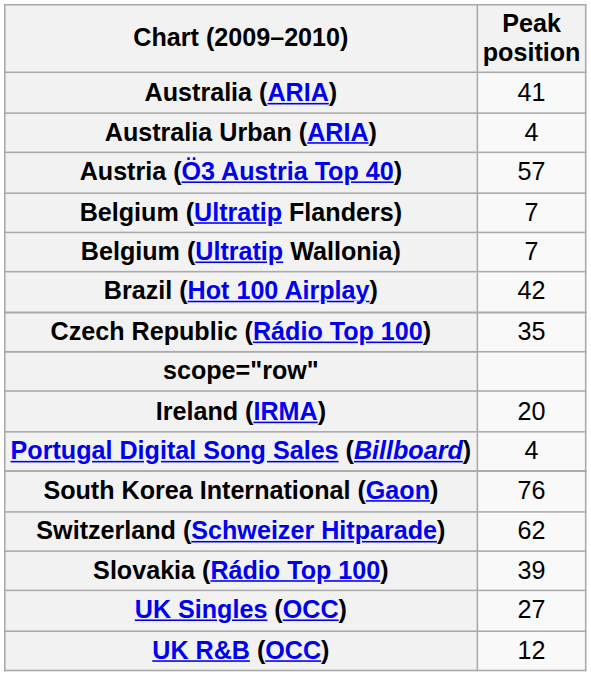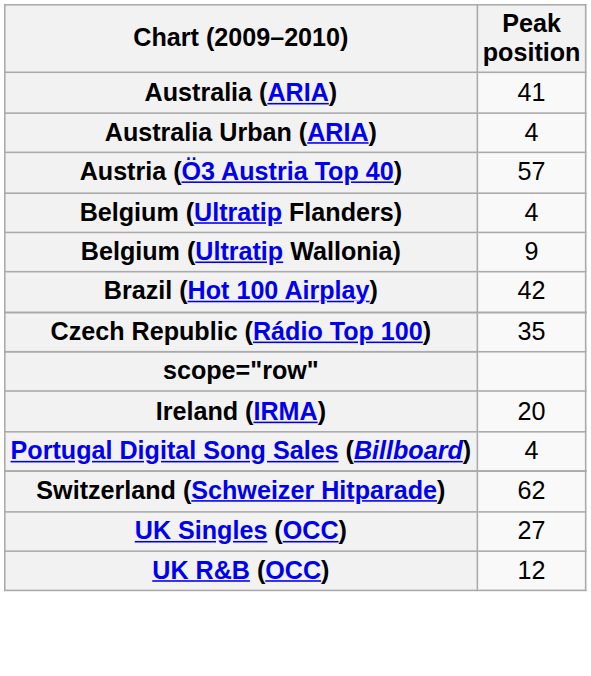Belgium (Ultratip Flanders) | Peak position: 7 -> 4
Belgium (Ultratip Wallonia) | Peak position: 7 -> 9
- row: South Korea International (Gaon) | 76
- row: Slovakia (Rádio Top 100) | 39
